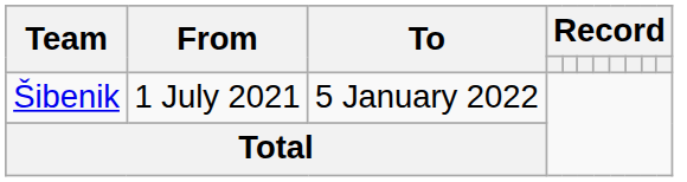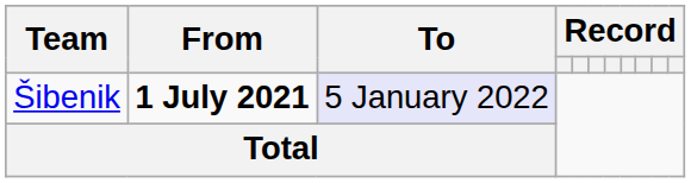Šibenik | From: normal -> bold
Šibenik | To: no background -> lavender background
